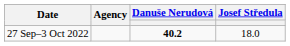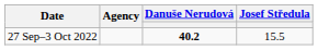27 Sep–3 Oct 2022 | Josef Středula: 18.0 -> 15.5
